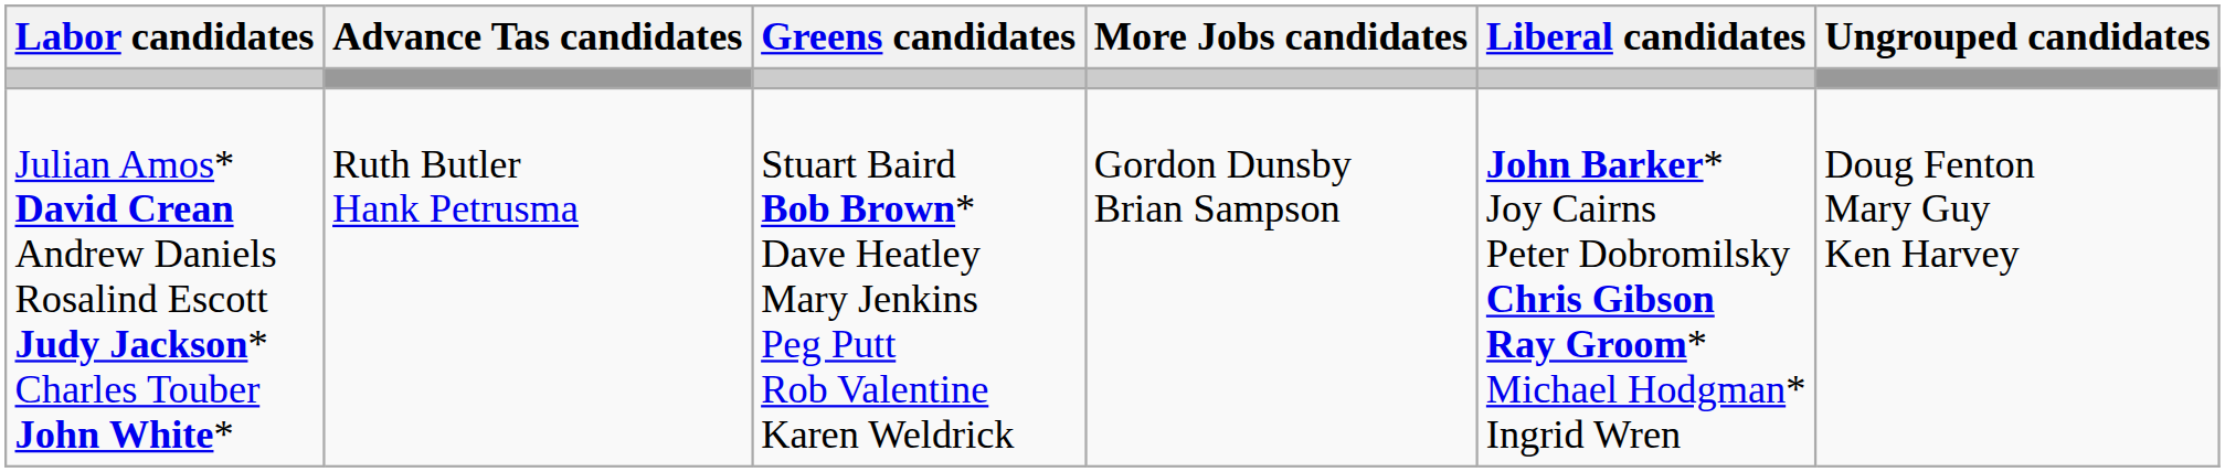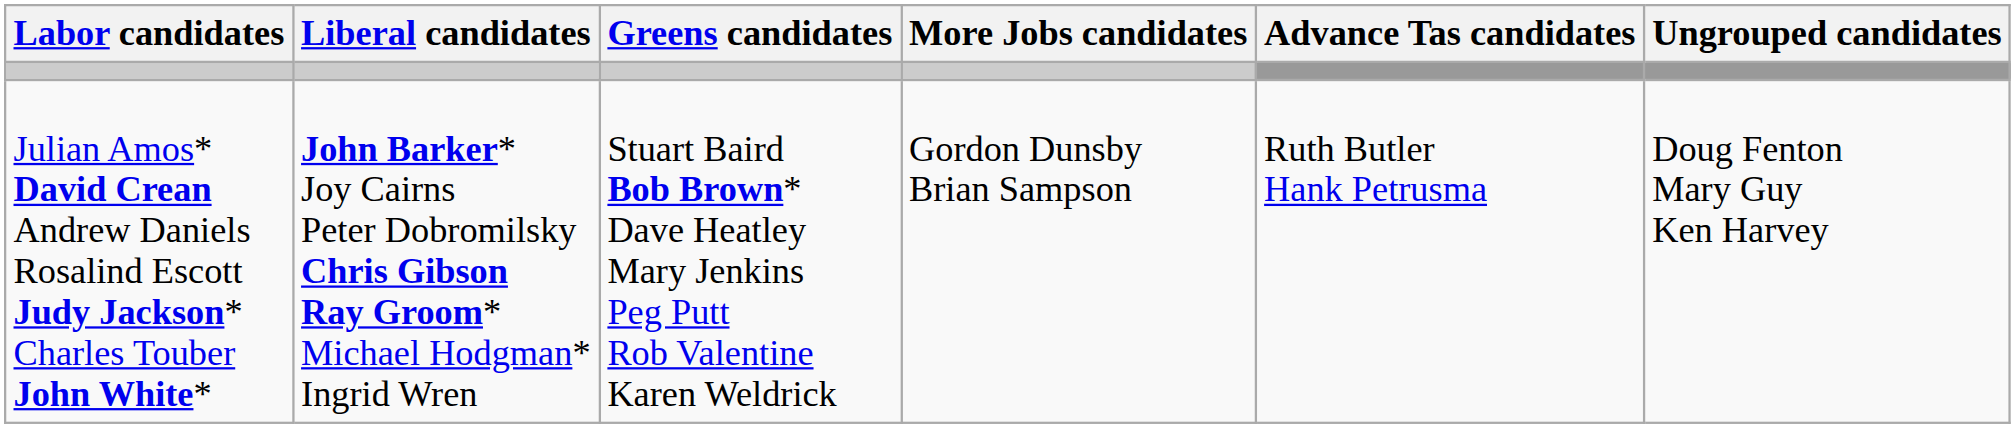columns swapped: Liberal candidates <-> Advance Tas candidates
